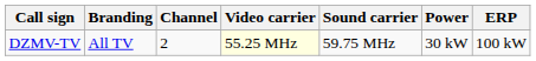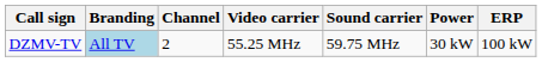row 2 | Branding: no background -> lightblue background
row 2 | Video carrier: lightyellow background -> no background
